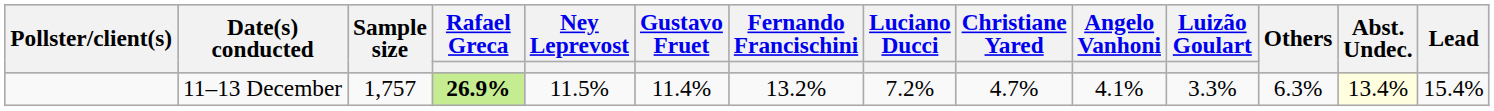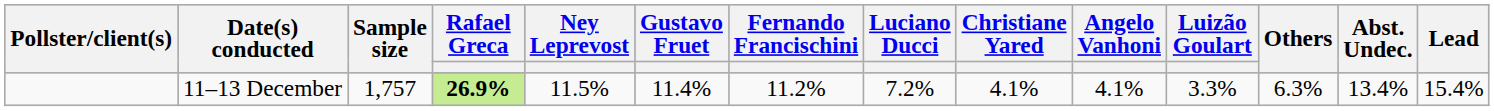11–13 December | Fernando Francischini: 13.2% -> 11.2%
11–13 December | Christiane Yared: 4.7% -> 4.1%
11–13 December | Abst. Undec.: lightyellow background -> no background
